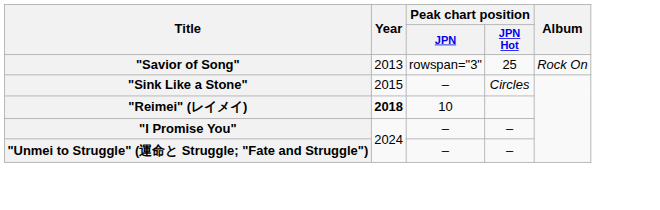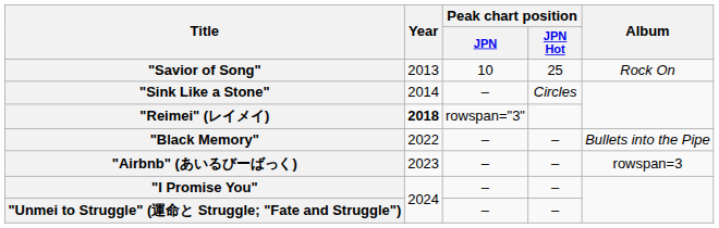"Savior of Song" | Peak chart position / JPN: rowspan="3" -> 10
"Sink Like a Stone" | Year: 2015 -> 2014
"Reimei" (レイメイ) | Peak chart position / JPN: 10 -> rowspan="3"
+ row: "Black Memory" | 2022 | – | – | Bullets into the Pipe
+ row: "Airbnb" (あいるびーばっく) | 2023 | – | – | rowspan=3
